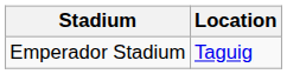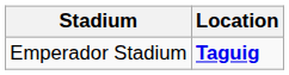Emperador Stadium | Location: normal -> bold
